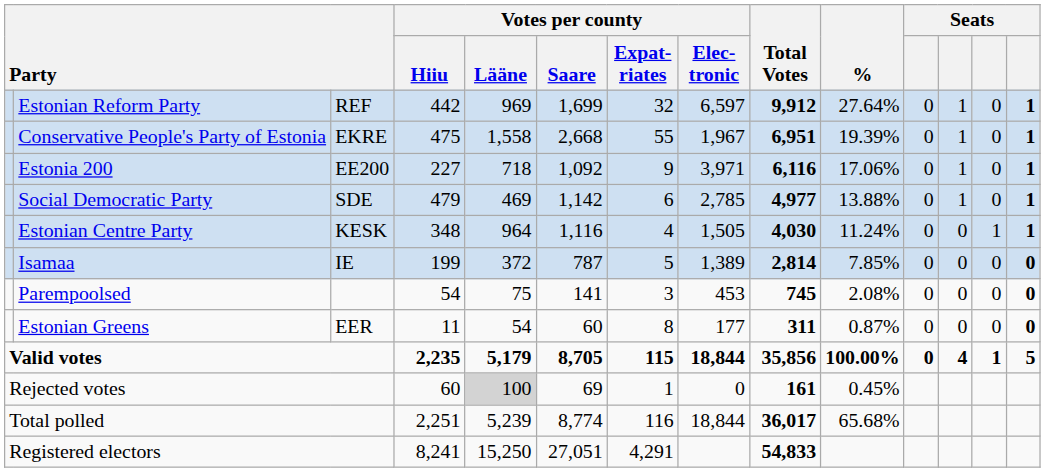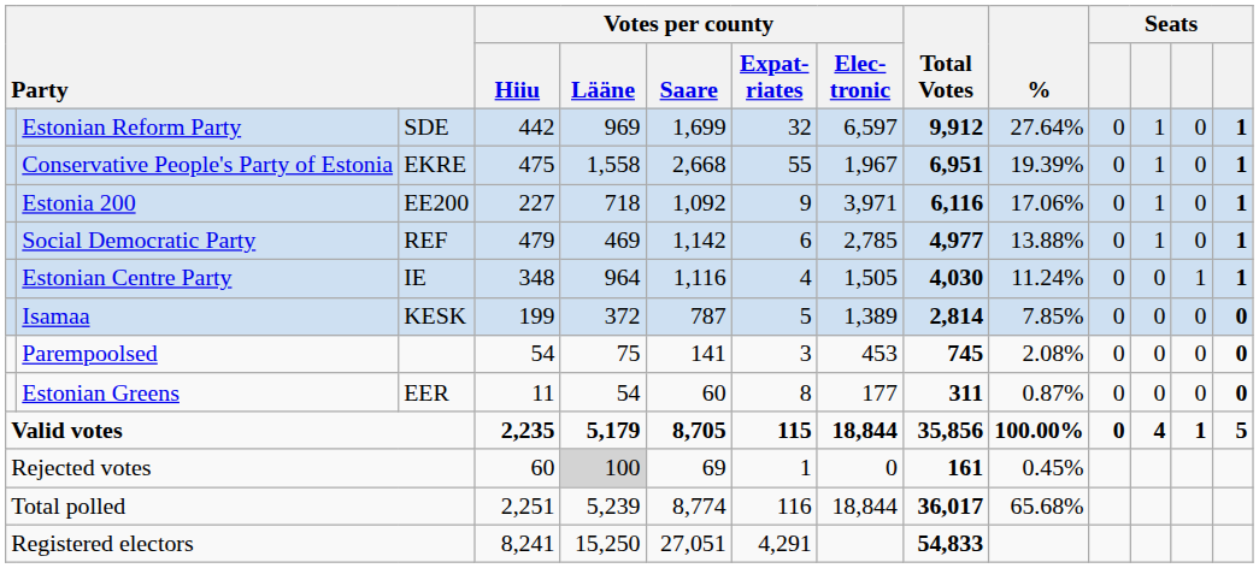Estonian Reform Party | column 3: REF -> SDE
Social Democratic Party | column 3: SDE -> REF
Estonian Centre Party | column 3: KESK -> IE
Isamaa | column 3: IE -> KESK
